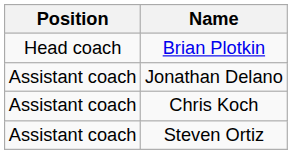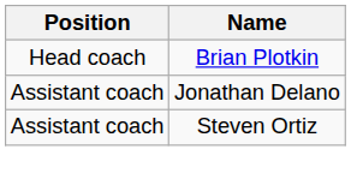- row: Assistant coach | Chris Koch
